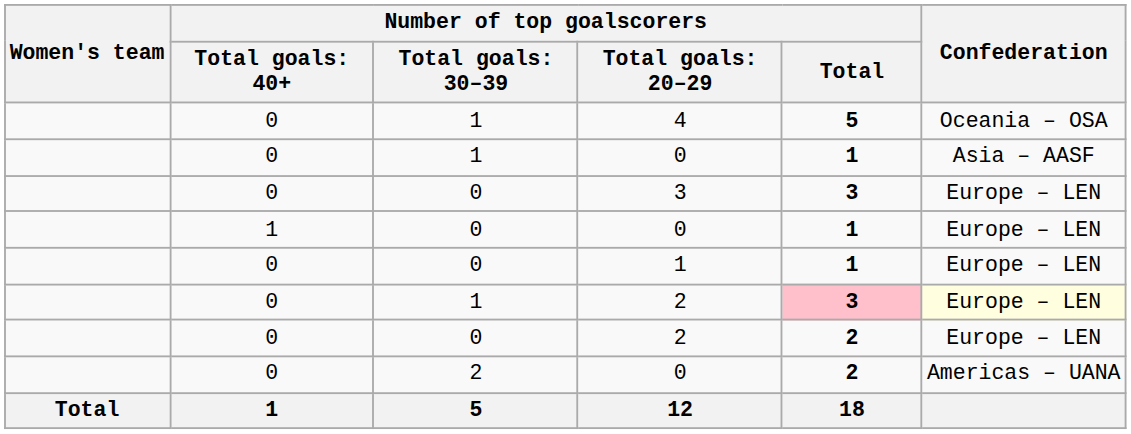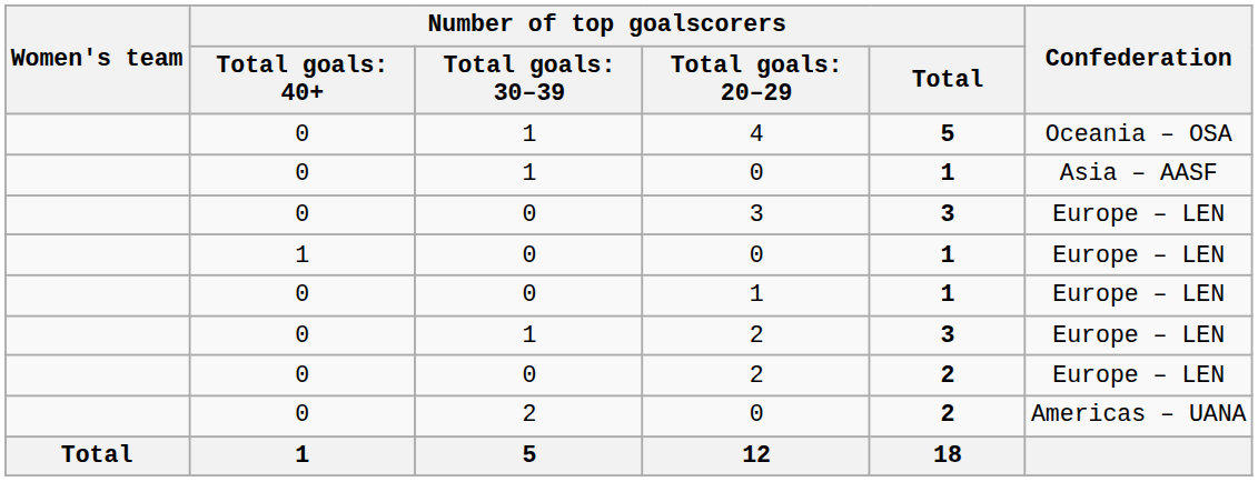1 / 2 | Number of top goalscorers / Total: pink background -> no background
1 / 2 | Confederation: lightyellow background -> no background
